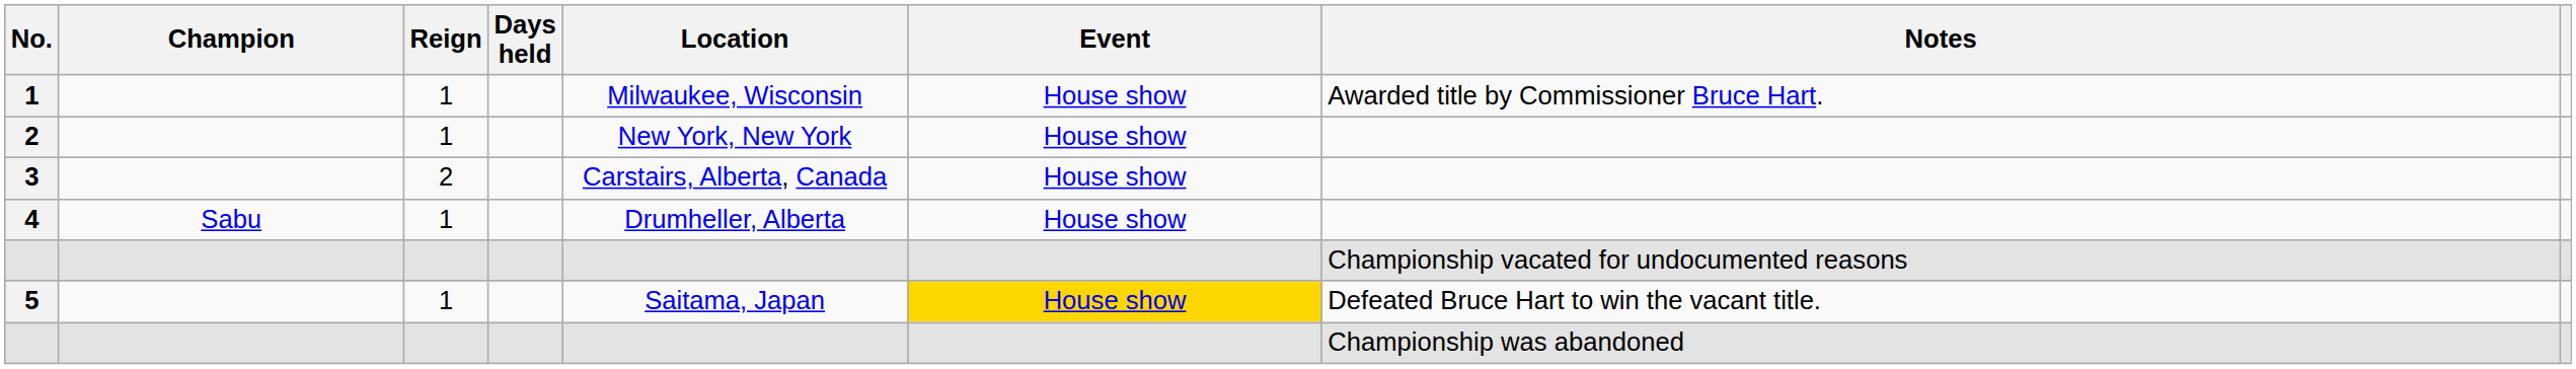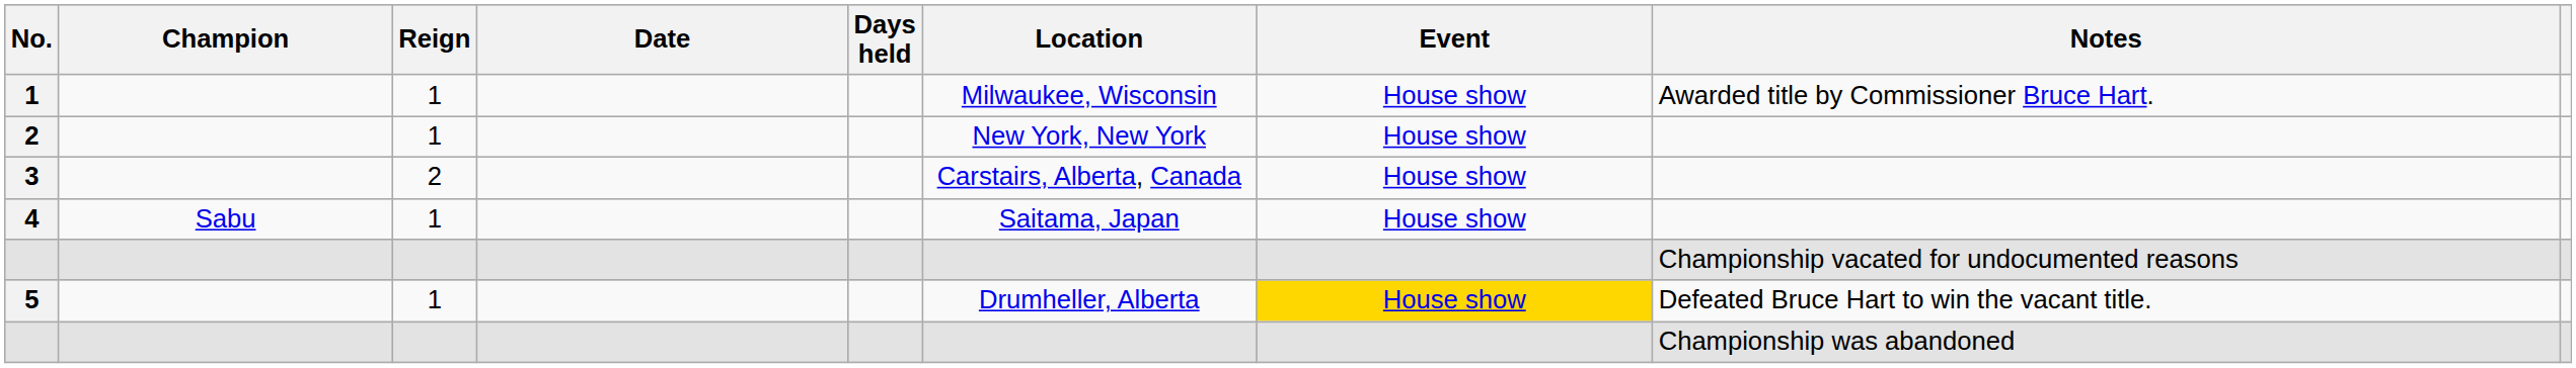+ column: Date
4 | Location: Drumheller, Alberta -> Saitama, Japan
5 | Location: Saitama, Japan -> Drumheller, Alberta
